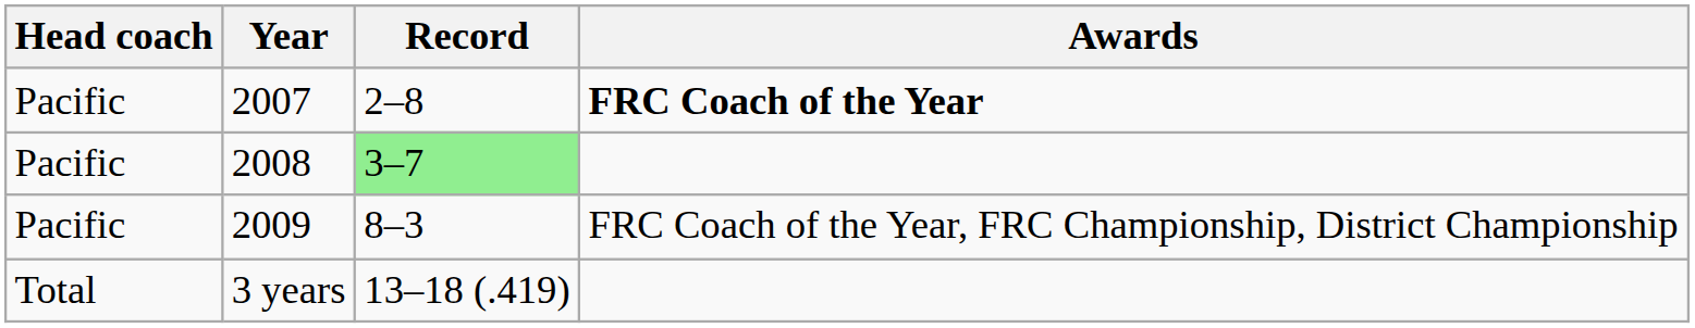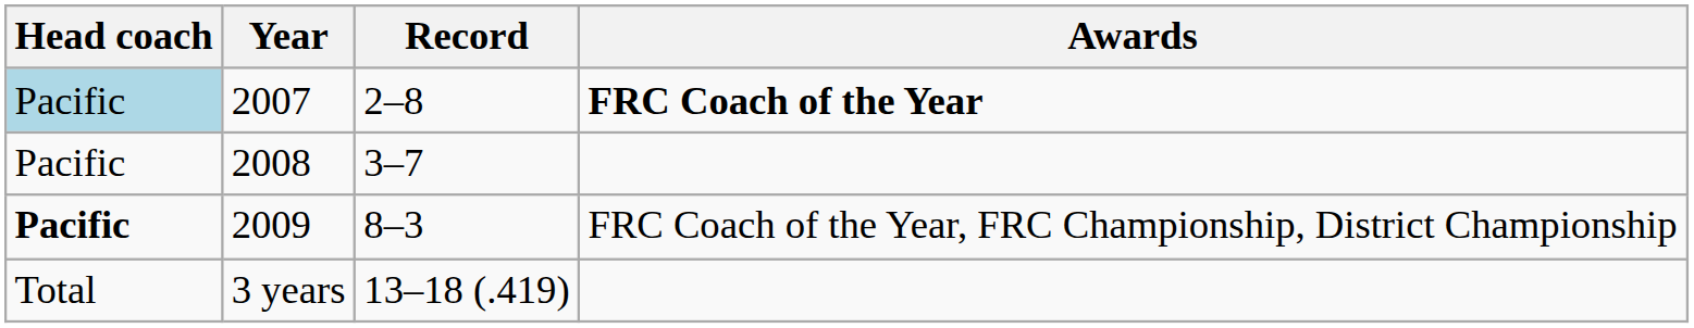2007 | Head coach: no background -> lightblue background
2008 | Record: lightgreen background -> no background
2009 | Head coach: normal -> bold
